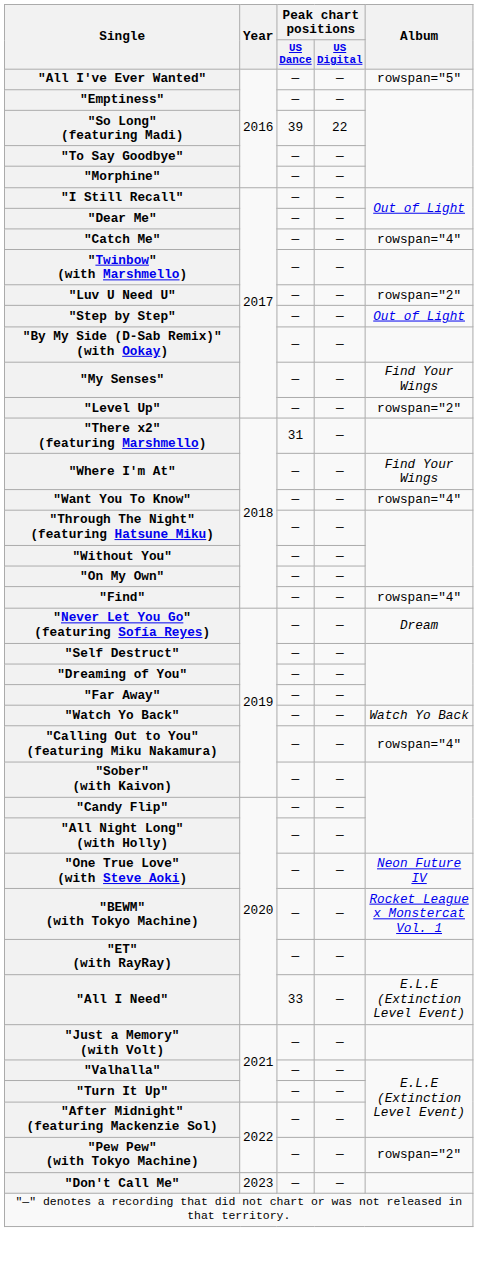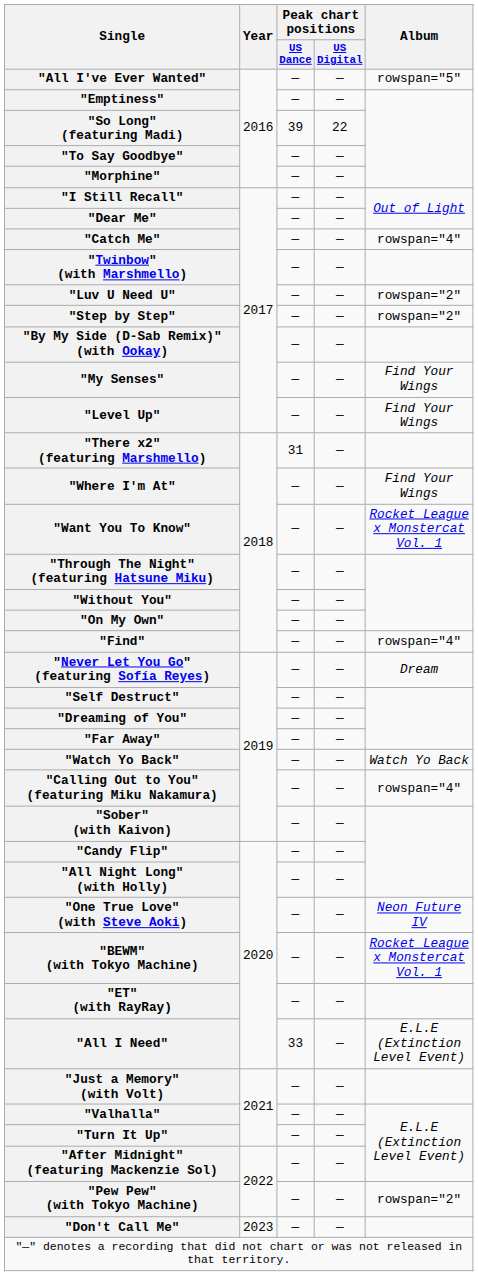"Step by Step" | Album: Out of Light -> rowspan="2"
"Level Up" | Album: rowspan="2" -> Find Your Wings
"Want You To Know" | Album: rowspan="4" -> Rocket League x Monstercat Vol. 1
